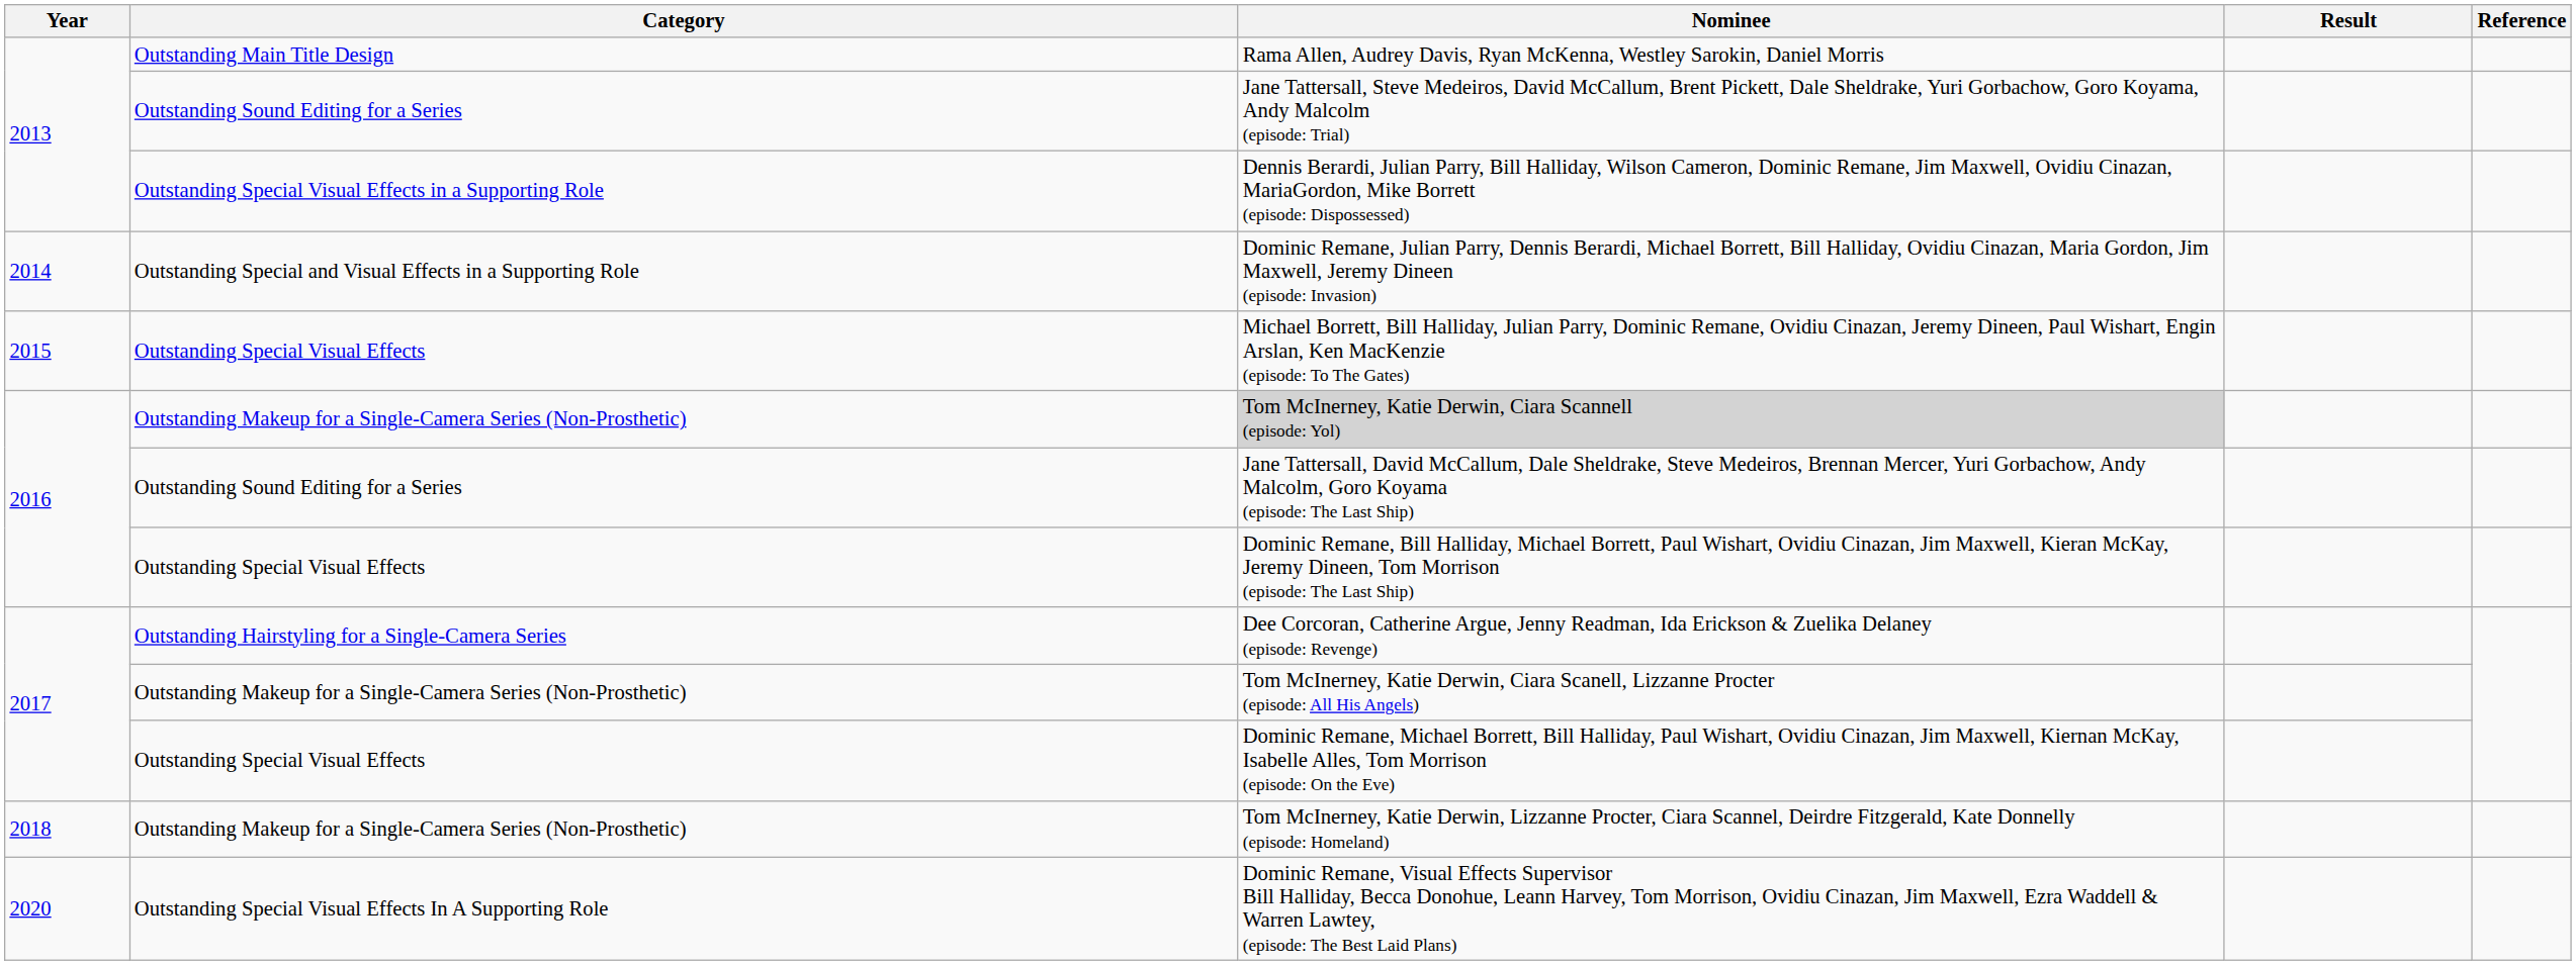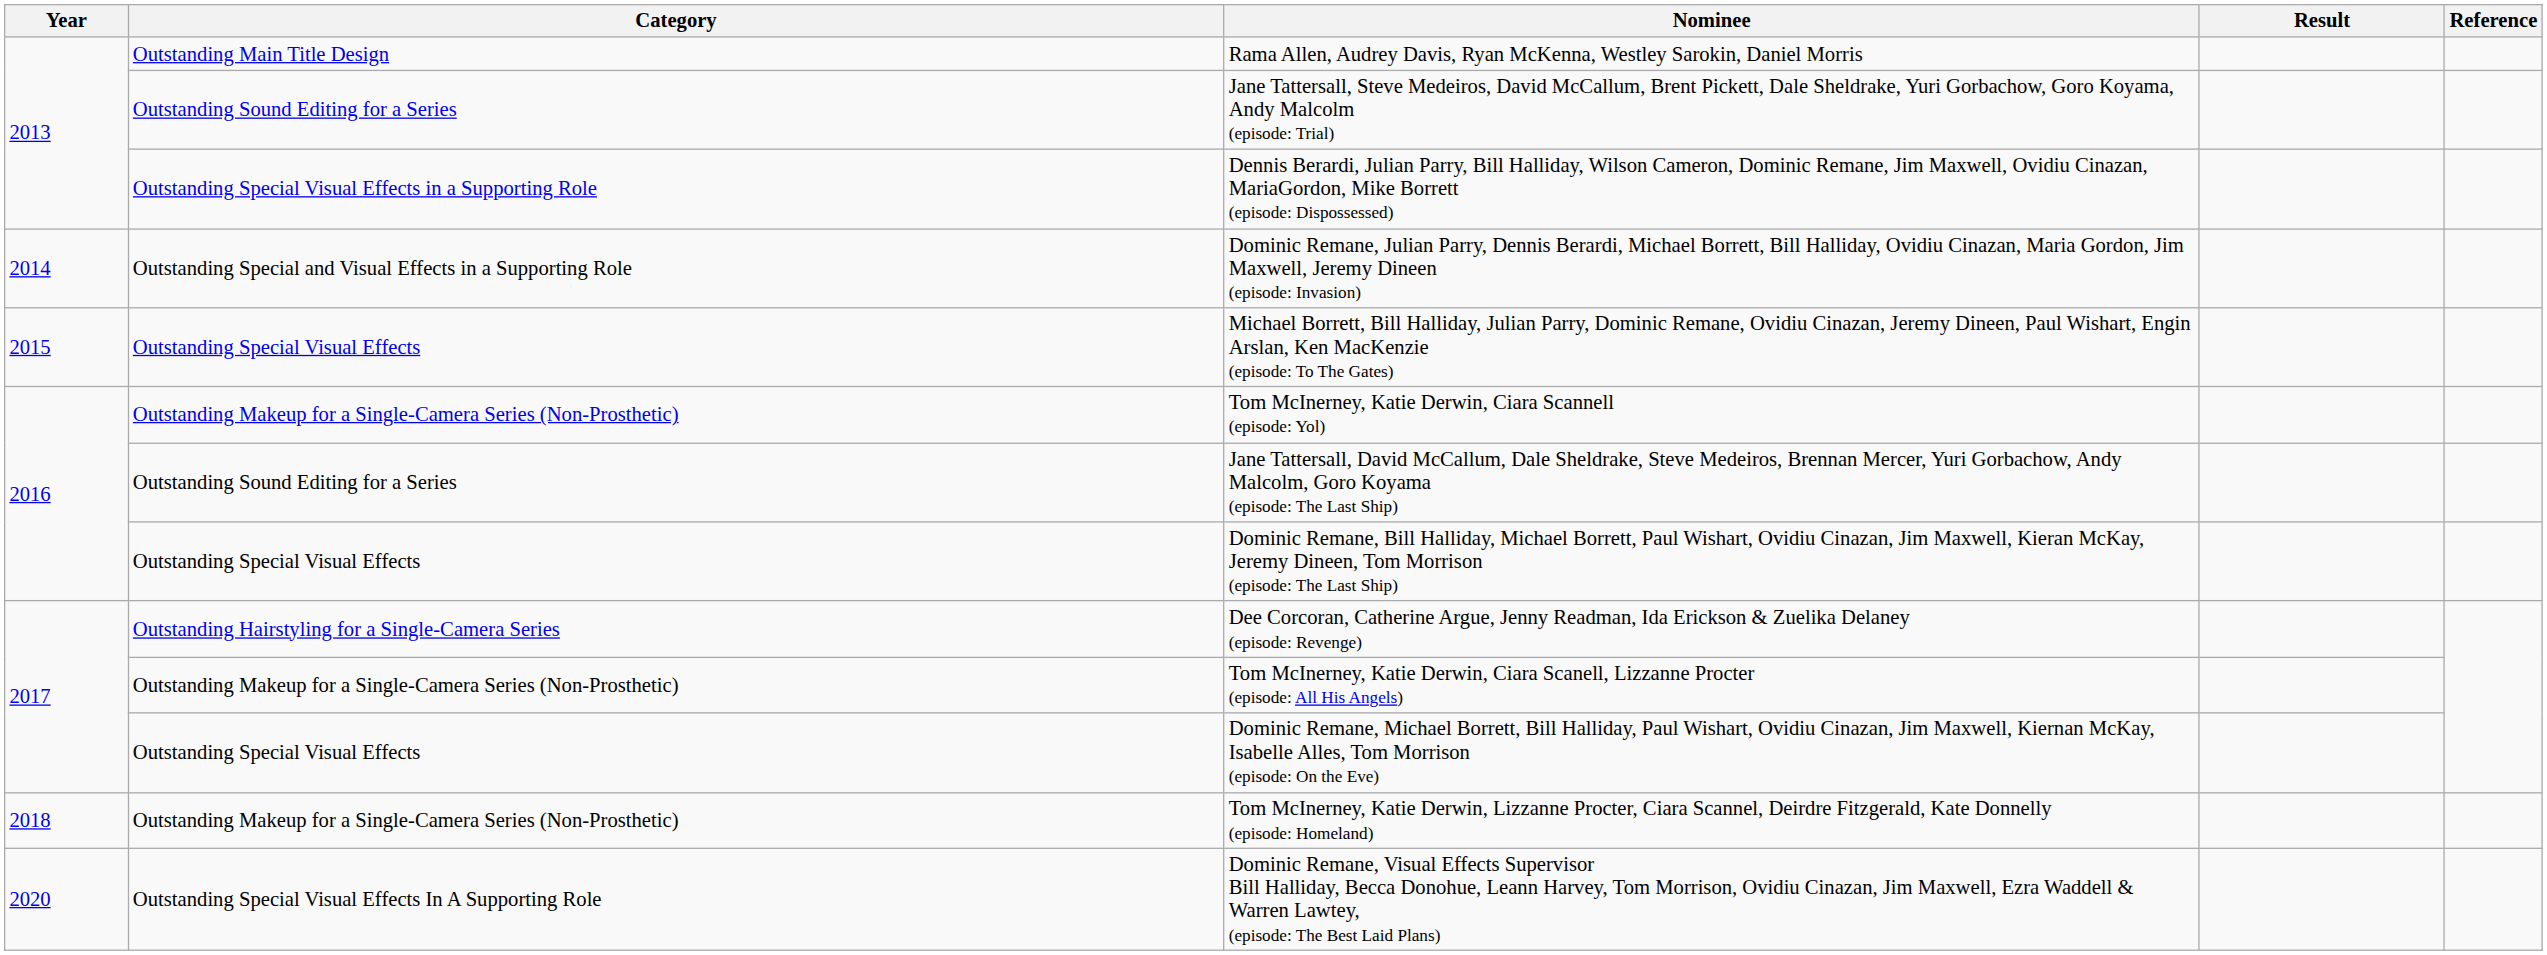Tom McInerney, Katie Derwin, Ciara Scannell (episode: Yol) | Nominee: lightgrey background -> no background
